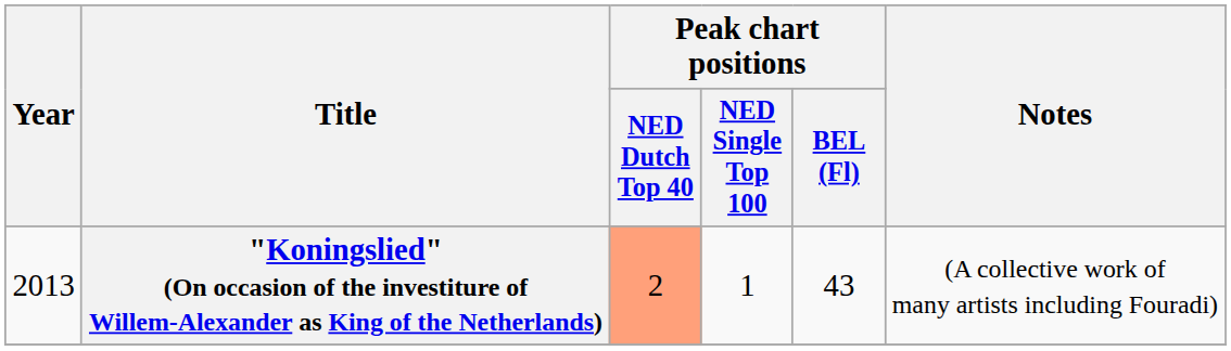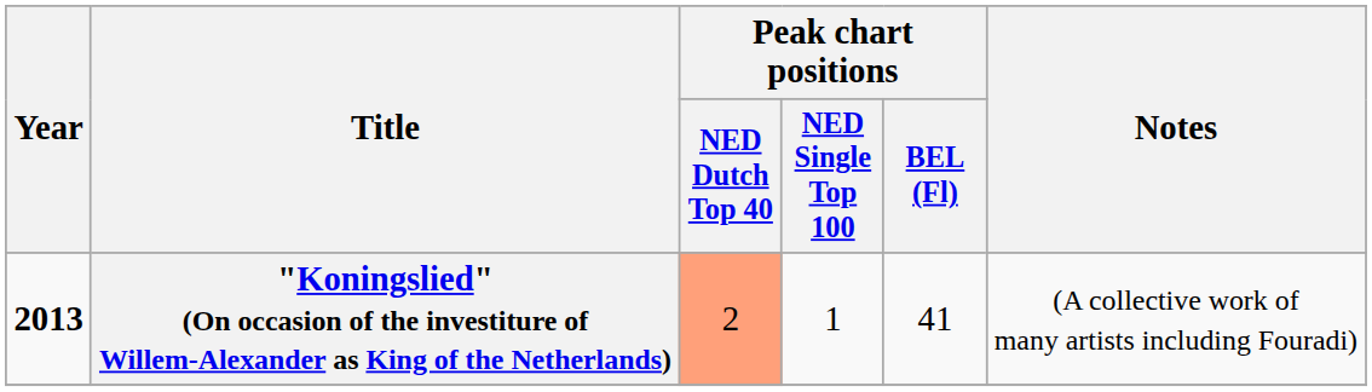row 3 | Year: normal -> bold
row 3 | Peak chart positions / BEL (Fl): 43 -> 41
